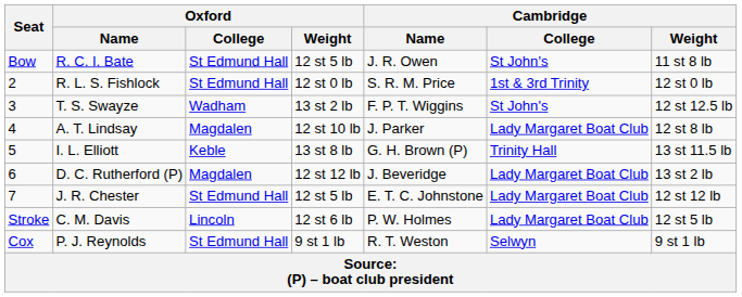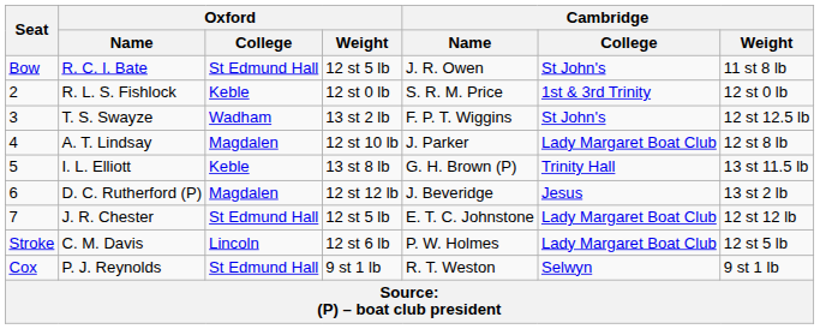R. L. S. Fishlock | Oxford / College: St Edmund Hall -> Keble
D. C. Rutherford (P) | Cambridge / College: Lady Margaret Boat Club -> Jesus
